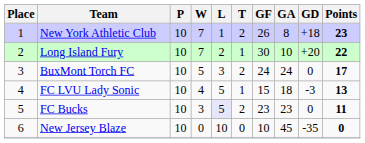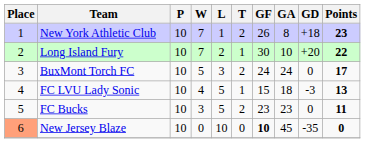FC Bucks | L: lavender background -> no background
New Jersey Blaze | Place: no background -> lightsalmon background
New Jersey Blaze | GF: normal -> bold
